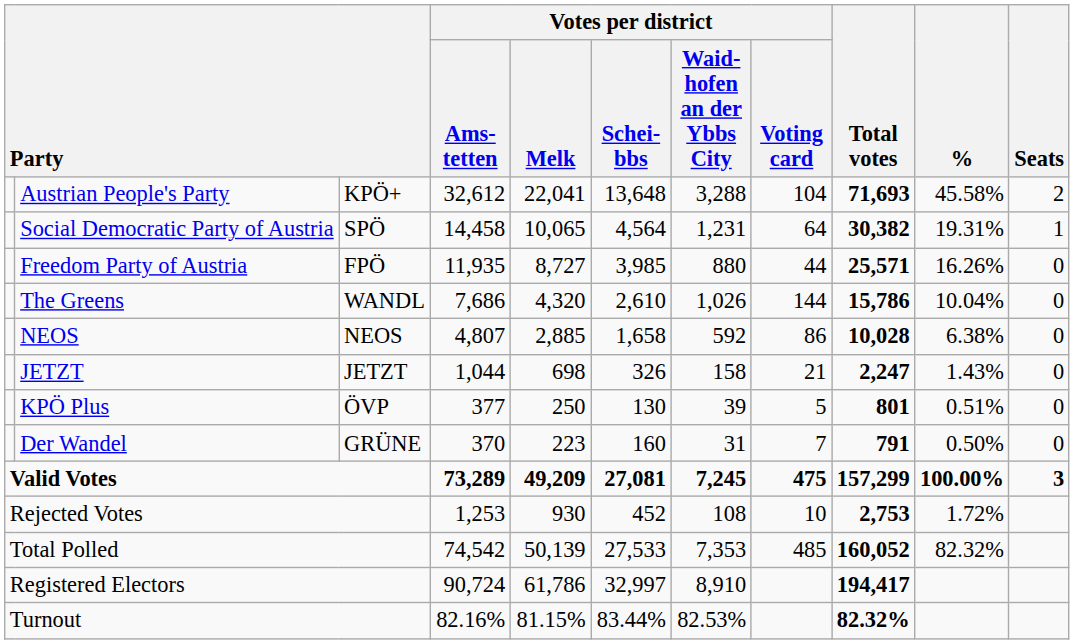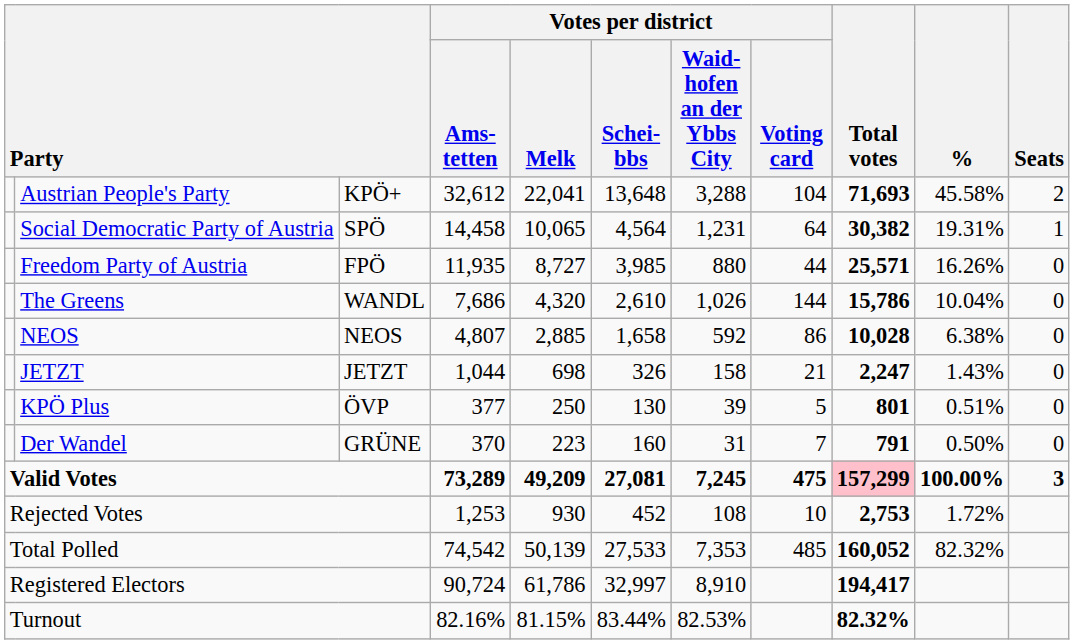Valid Votes | Total votes: no background -> pink background
